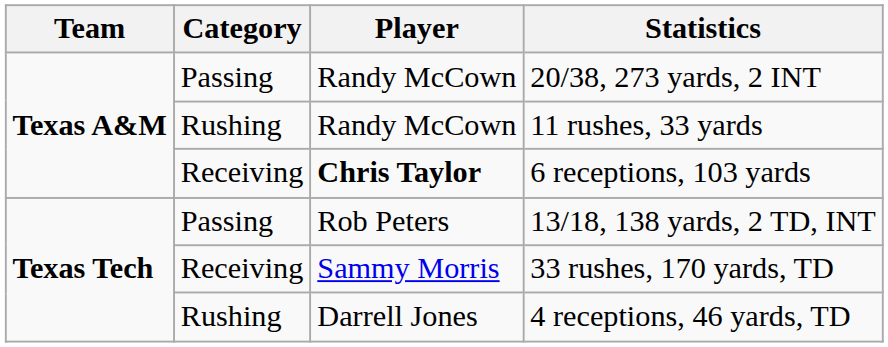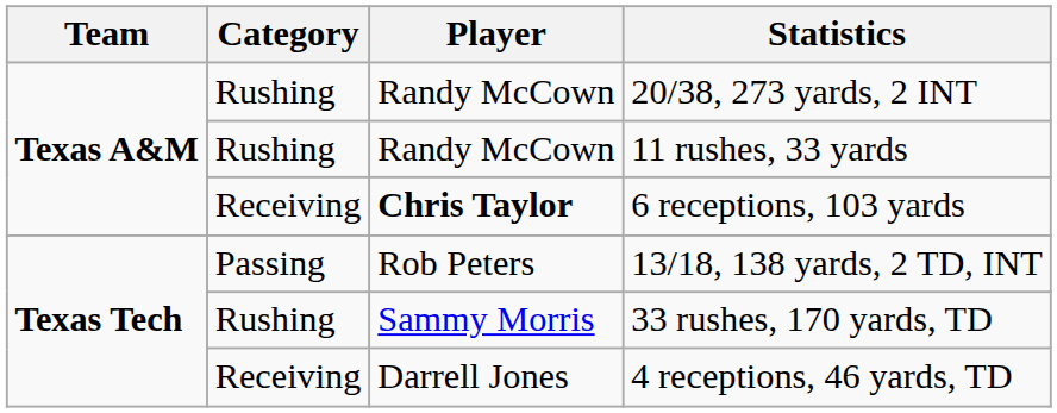20/38, 273 yards, 2 INT | Category: Passing -> Rushing
33 rushes, 170 yards, TD | Category: Receiving -> Rushing
4 receptions, 46 yards, TD | Category: Rushing -> Receiving
